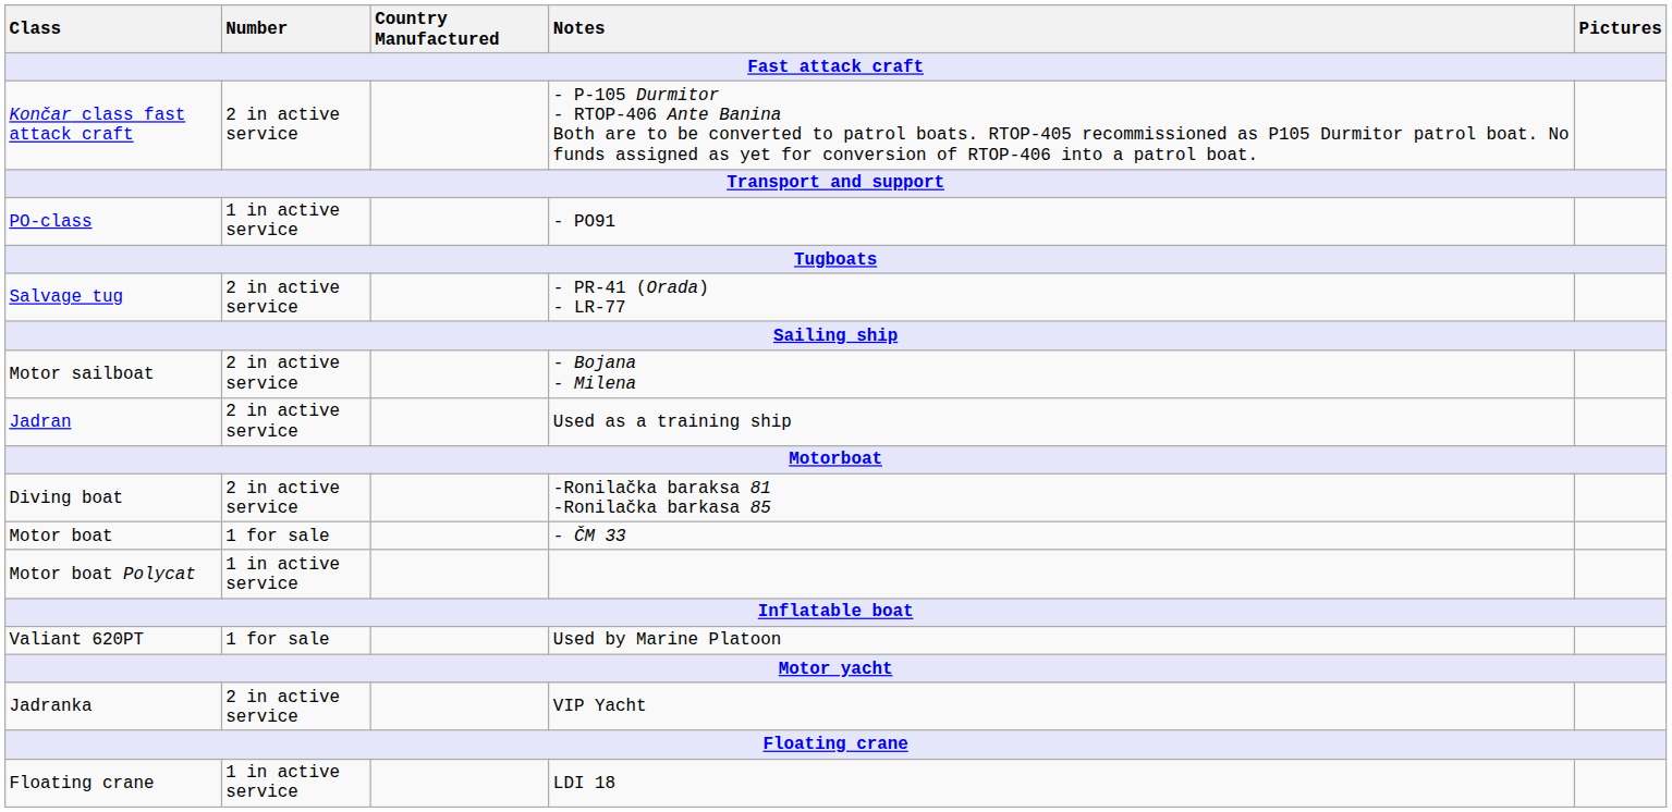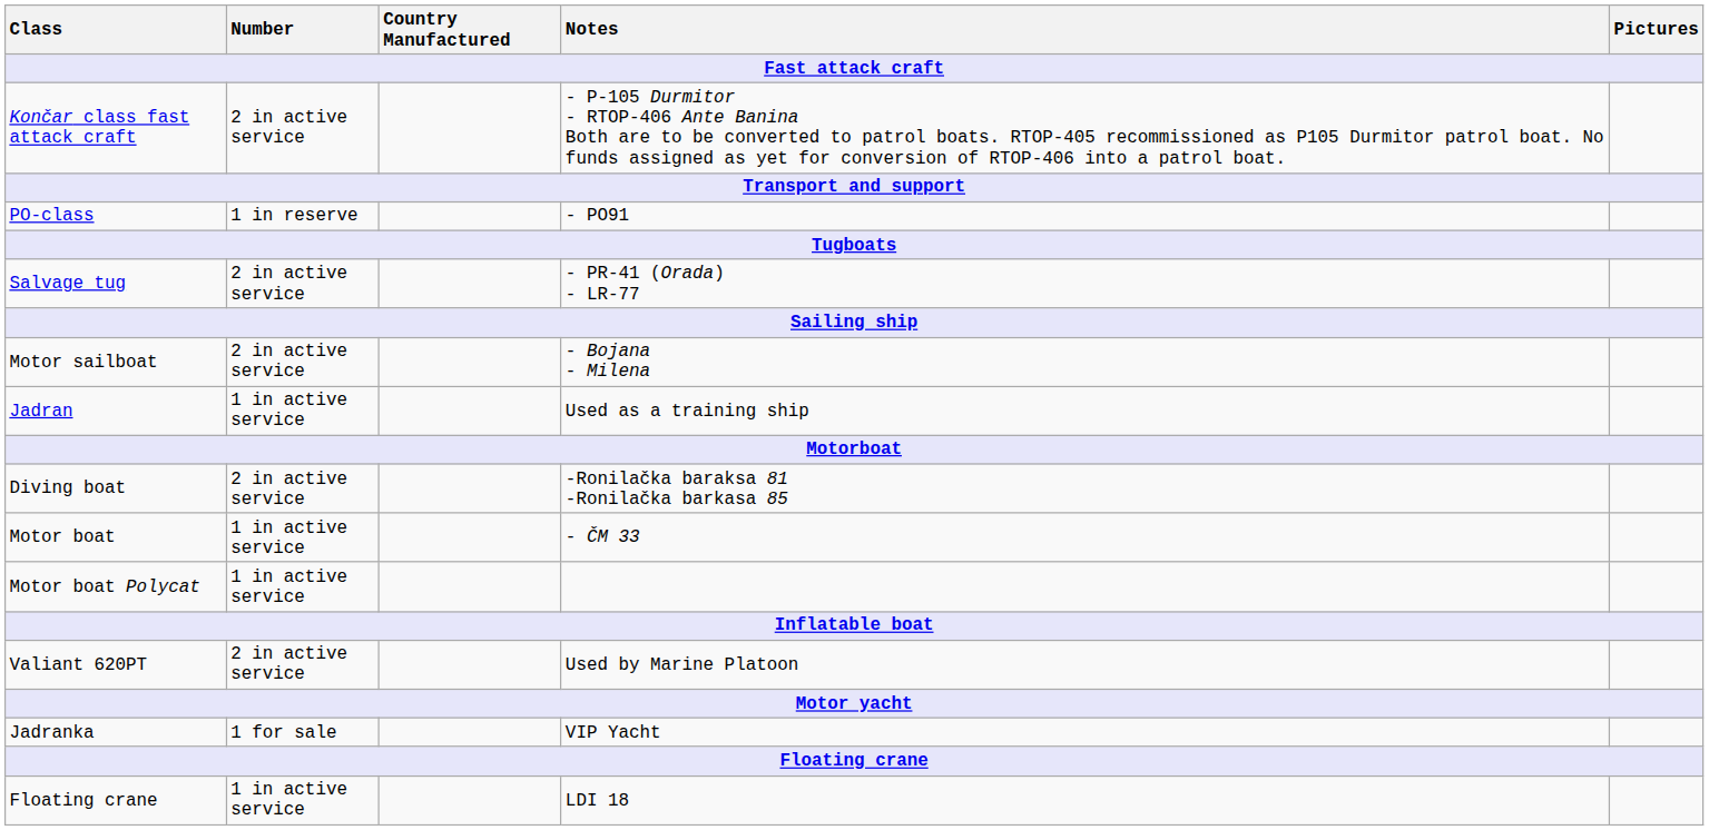PO-class | Number: 1 in active service -> 1 in reserve
Jadran | Number: 2 in active service -> 1 in active service
Motor boat | Number: 1 for sale -> 1 in active service
Valiant 620PT | Number: 1 for sale -> 2 in active service
Jadranka | Number: 2 in active service -> 1 for sale
